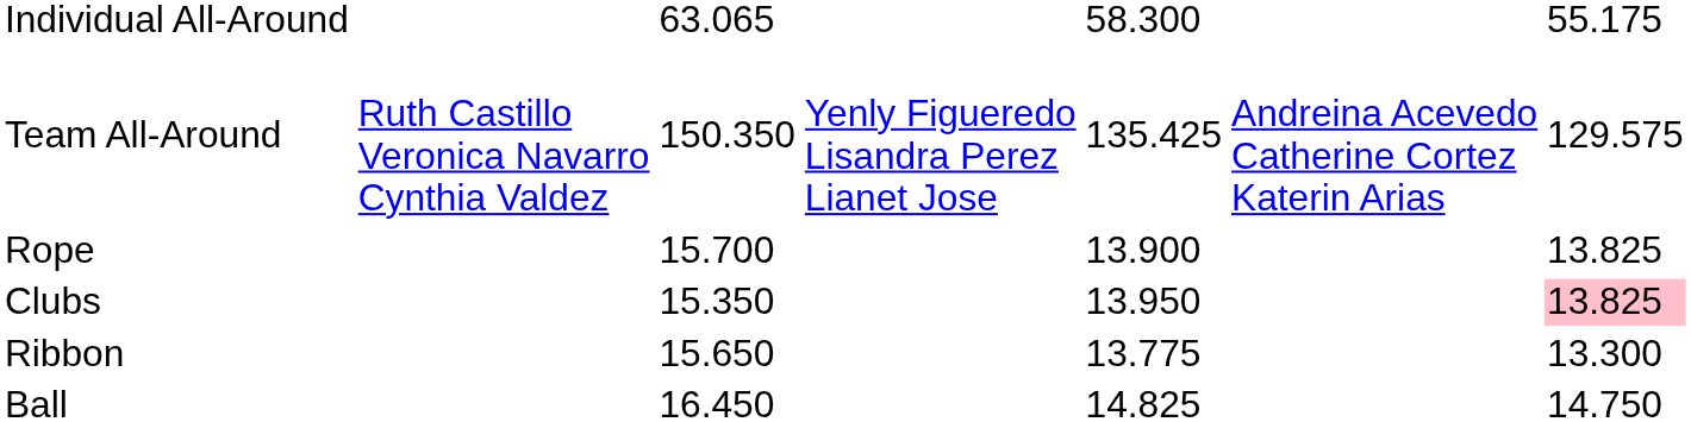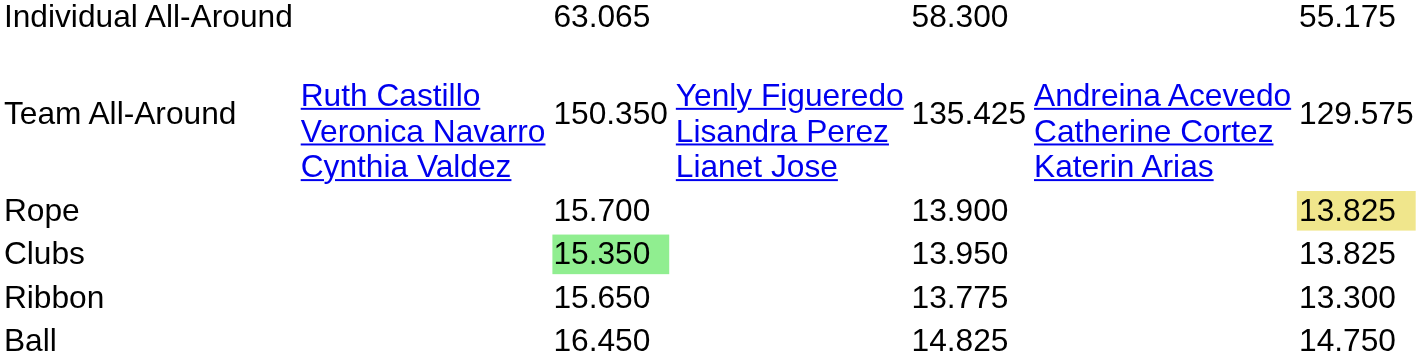Rope | column 7: no background -> khaki background
Clubs | column 3: no background -> lightgreen background
Clubs | column 7: pink background -> no background
